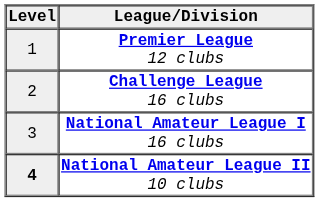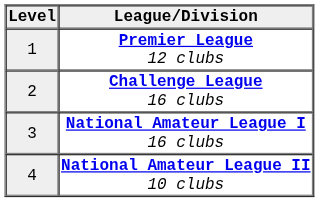National Amateur League II 10 clubs | Level: bold -> normal
